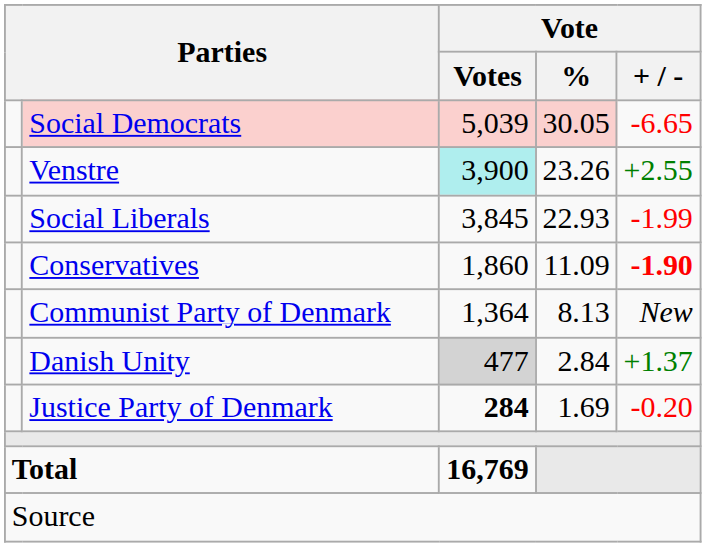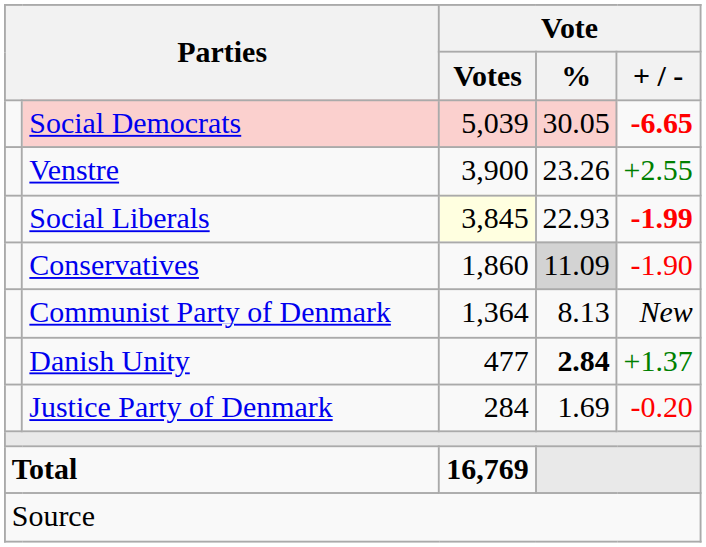Social Democrats | Vote / + / -: normal -> bold
Venstre | Vote / Votes: paleturquoise background -> no background
Social Liberals | Vote / Votes: no background -> lightyellow background
Social Liberals | Vote / + / -: normal -> bold
Conservatives | Vote / %: no background -> lightgrey background
Conservatives | Vote / + / -: bold -> normal
Danish Unity | Vote / Votes: lightgrey background -> no background
Danish Unity | Vote / %: normal -> bold
Justice Party of Denmark | Vote / Votes: bold -> normal
